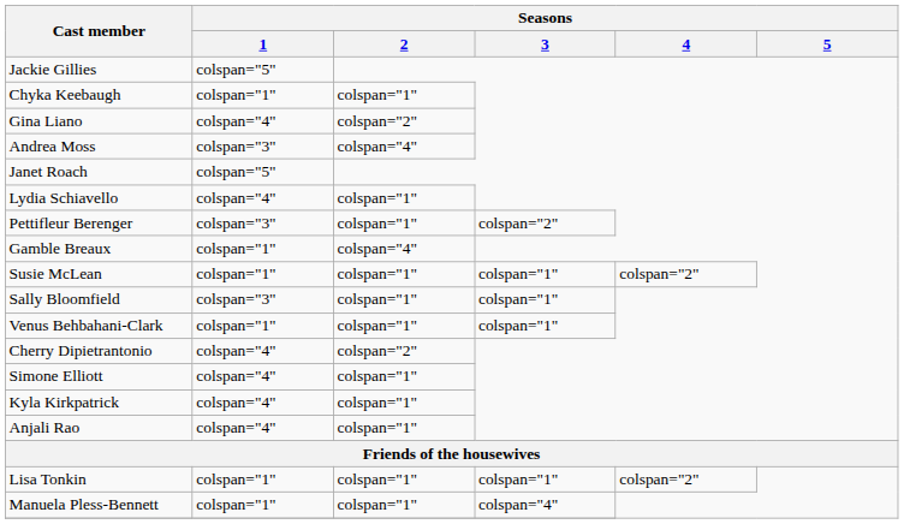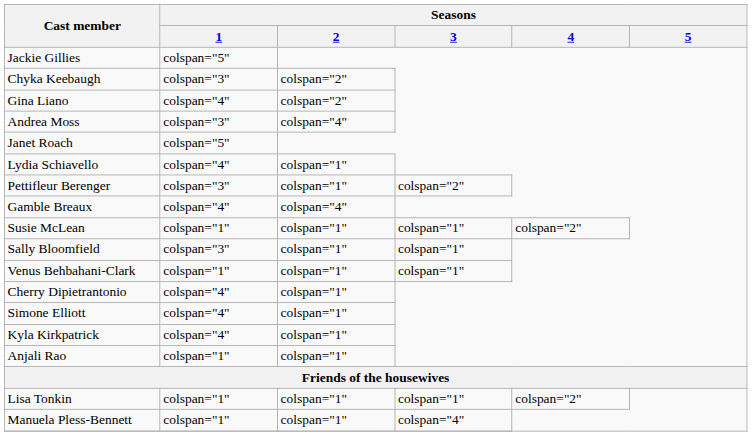Chyka Keebaugh | Seasons / 1: colspan="1" -> colspan="3"
Chyka Keebaugh | Seasons / 2: colspan="1" -> colspan="2"
Gamble Breaux | Seasons / 1: colspan="1" -> colspan="4"
Cherry Dipietrantonio | Seasons / 2: colspan="2" -> colspan="1"
Anjali Rao | Seasons / 1: colspan="4" -> colspan="1"
